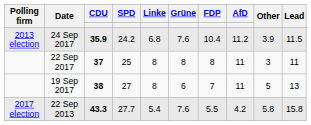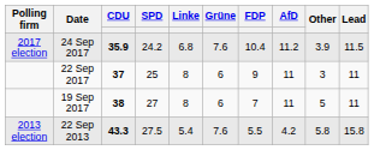24 Sep 2017 | Polling firm: 2013 election -> 2017 election
22 Sep 2017 | Grüne: 8 -> 6
22 Sep 2017 | FDP: 8 -> 9
19 Sep 2017 | Lead: 13 -> 11
22 Sep 2013 | Polling firm: 2017 election -> 2013 election
22 Sep 2013 | SPD: 27.7 -> 27.5
